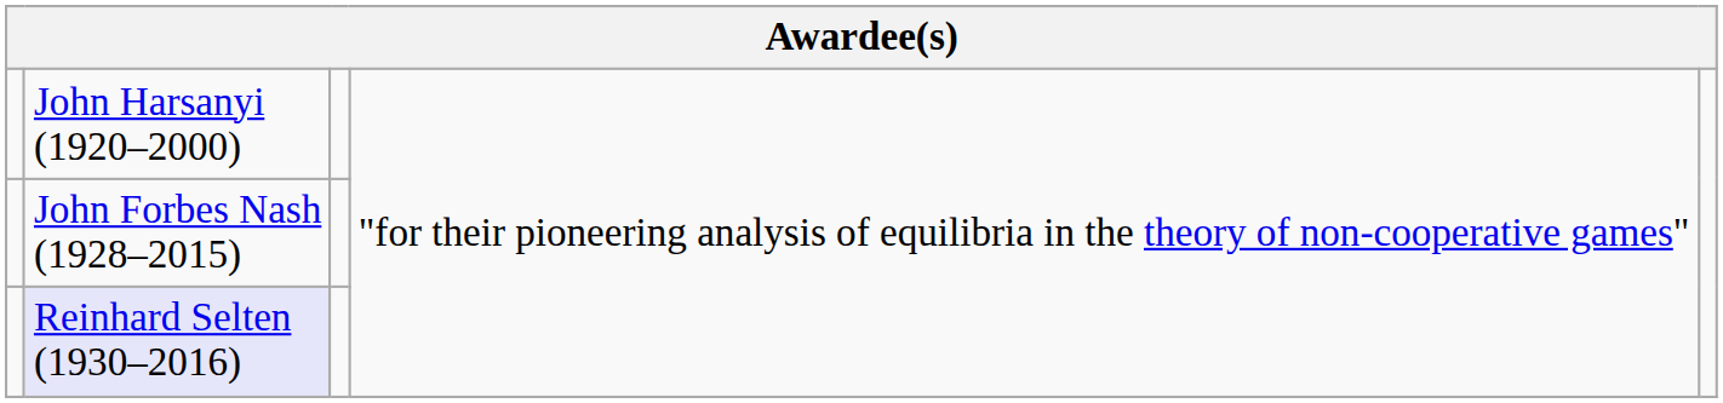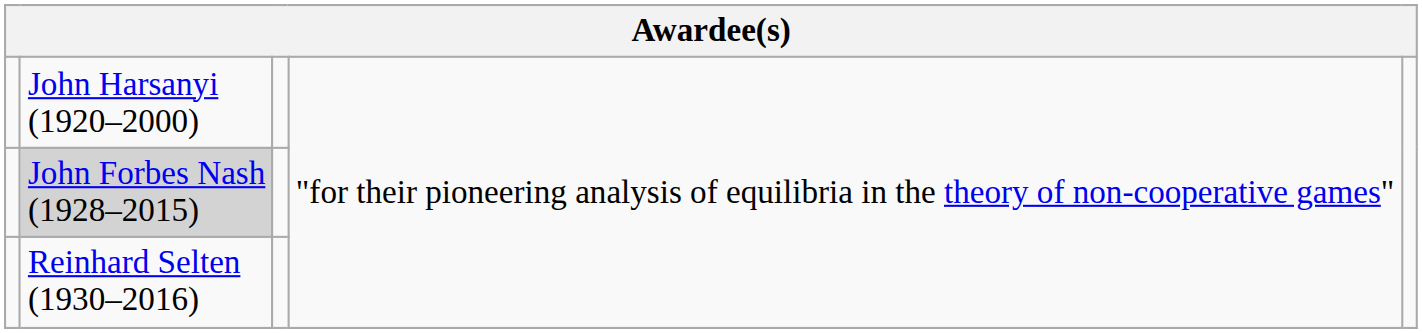John Forbes Nash (1928–2015) | column 2: no background -> lightgrey background
Reinhard Selten (1930–2016) | column 2: lavender background -> no background
